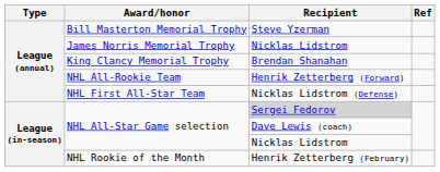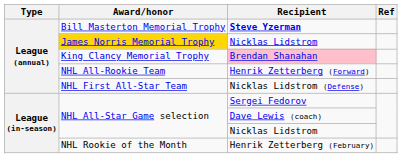Steve Yzerman | Recipient: normal -> bold
James Norris Memorial Trophy / Nicklas Lidstrom | Award/honor: no background -> gold background
Brendan Shanahan | Recipient: no background -> pink background
Sergei Fedorov | Recipient: lightgrey background -> no background
